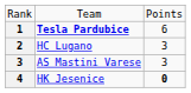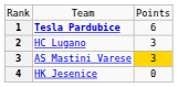AS Mastini Varese | column 3: no background -> gold background
HK Jesenice | column 3: bold -> normal
